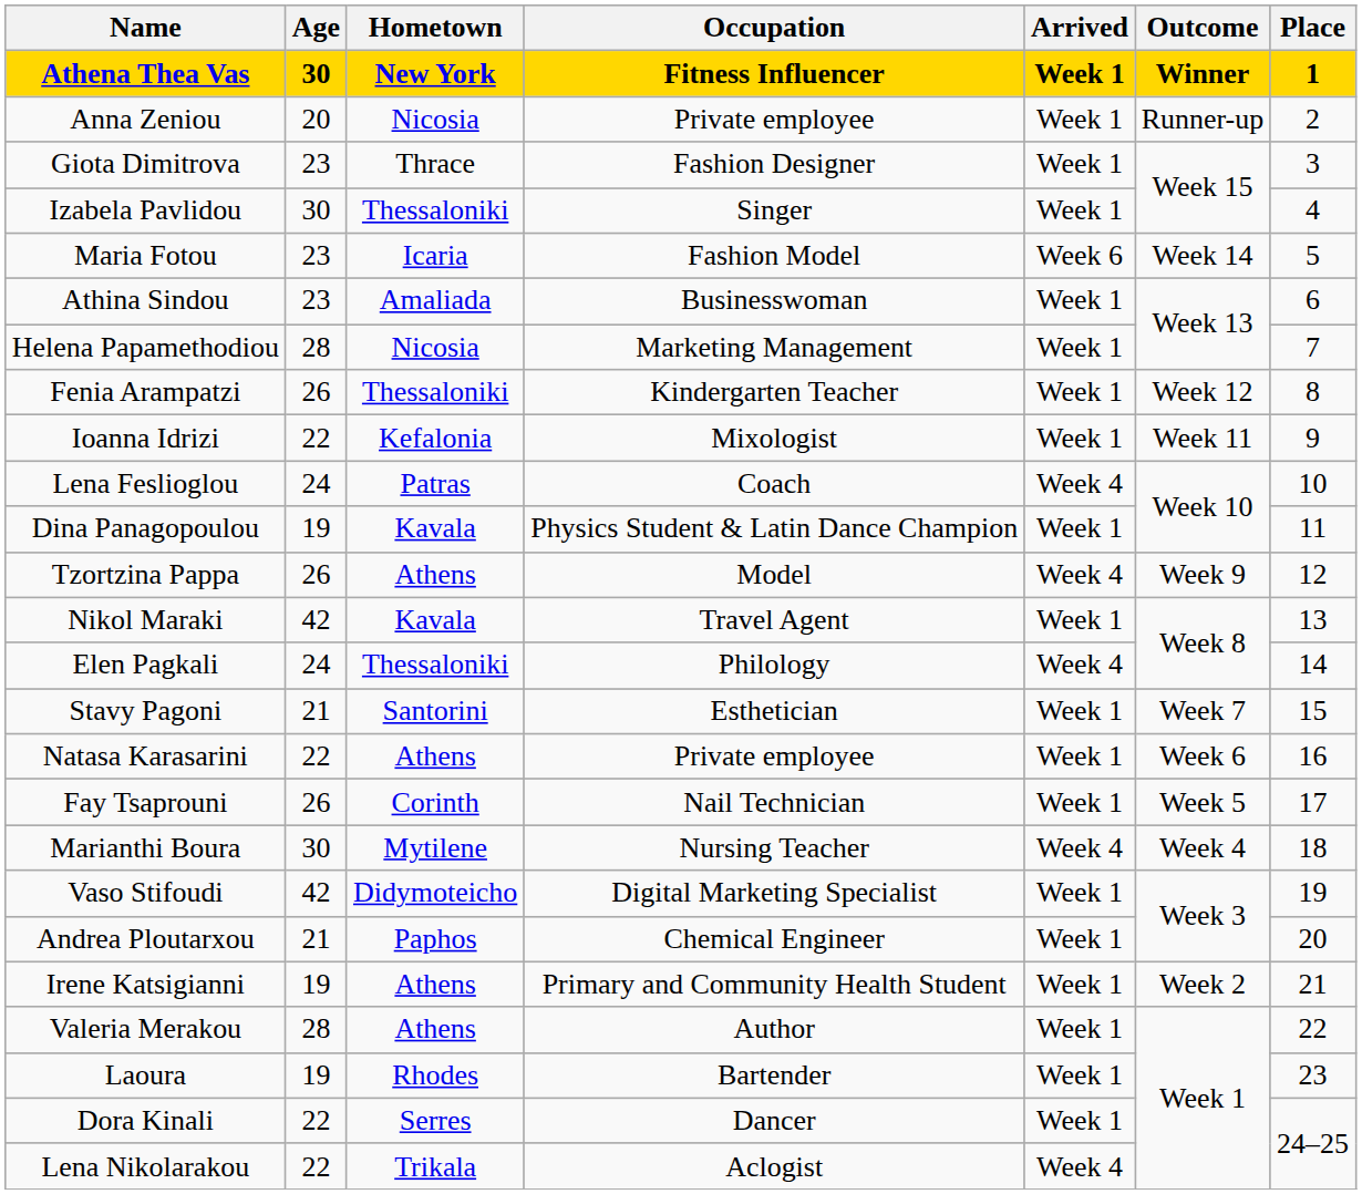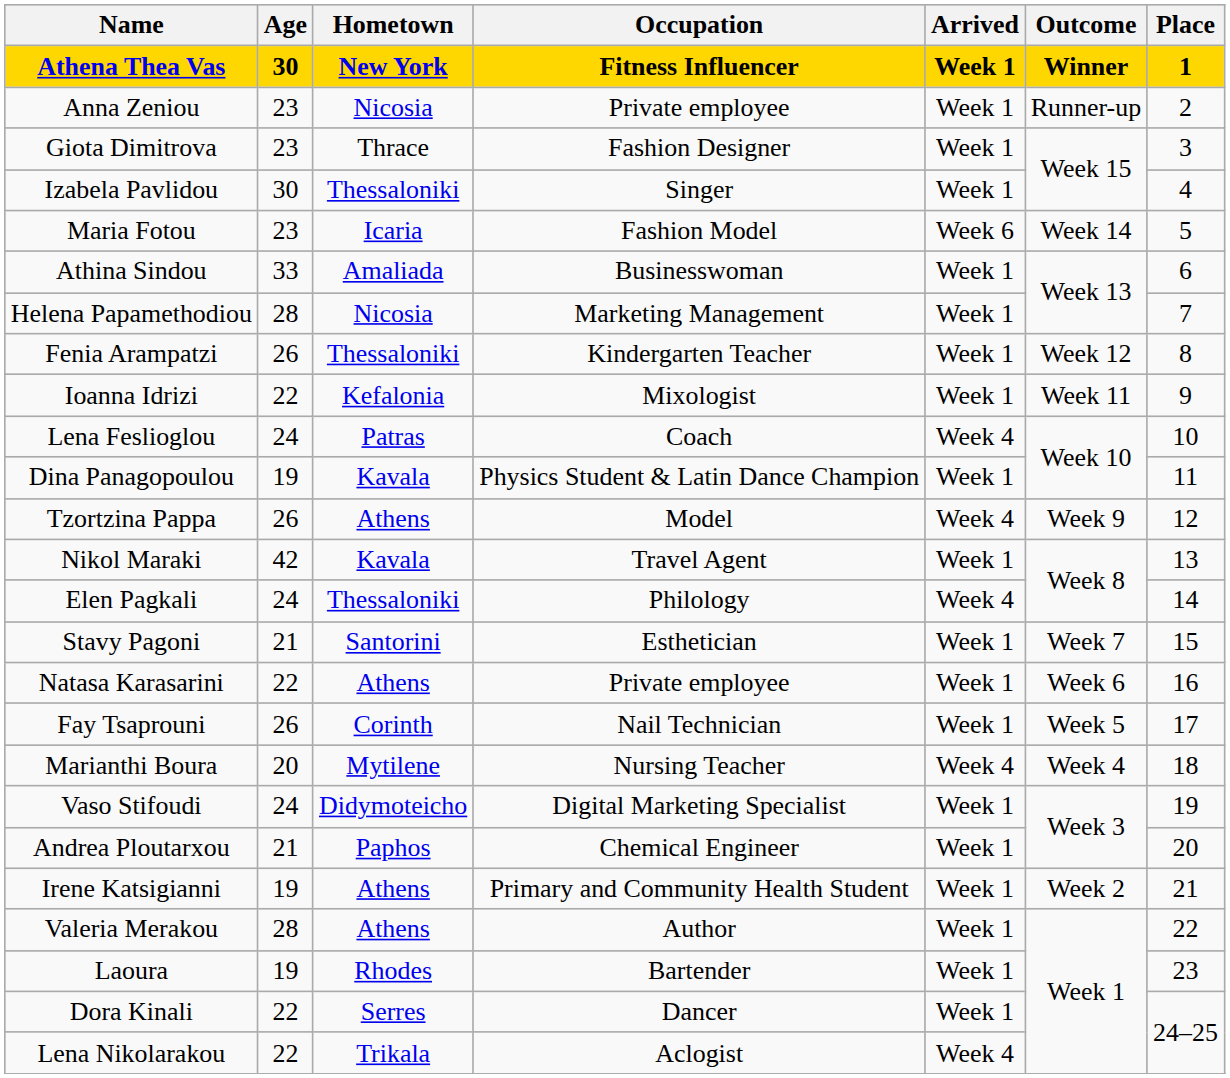Anna Zeniou | Age: 20 -> 23
Athina Sindou | Age: 23 -> 33
Marianthi Boura | Age: 30 -> 20
Vaso Stifoudi | Age: 42 -> 24
